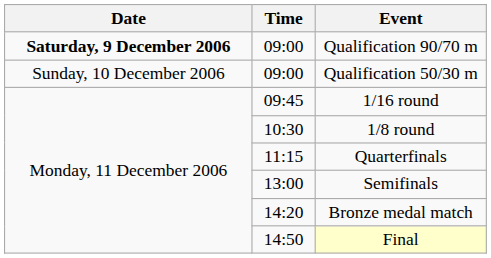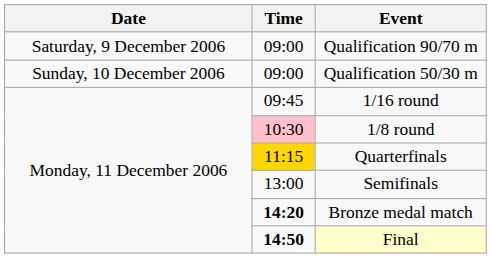Qualification 90/70 m | Date: bold -> normal
1/8 round | Time: no background -> pink background
Quarterfinals | Time: no background -> gold background
Bronze medal match | Time: normal -> bold
Final | Time: normal -> bold
